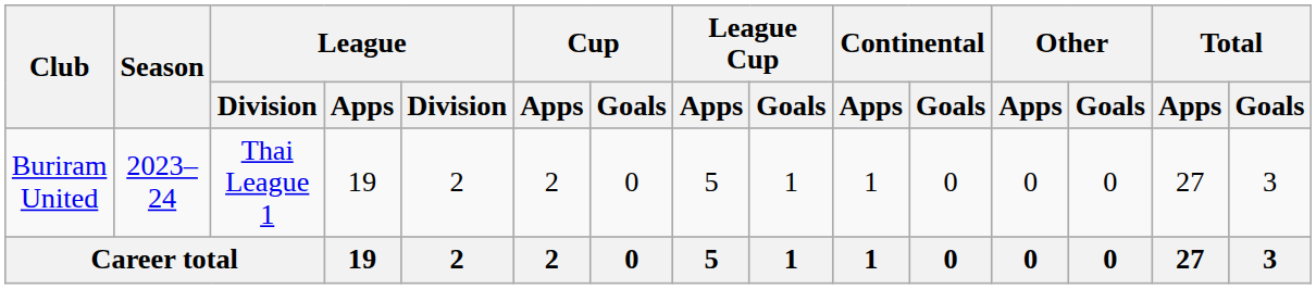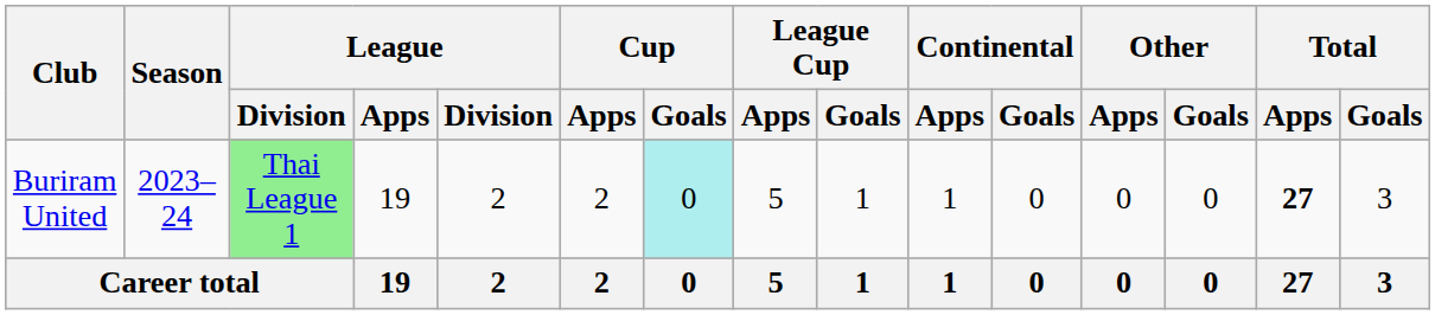Buriram United | column 3: no background -> lightgreen background
Buriram United | Cup / Goals: no background -> paleturquoise background
Buriram United | Total / Apps: normal -> bold
